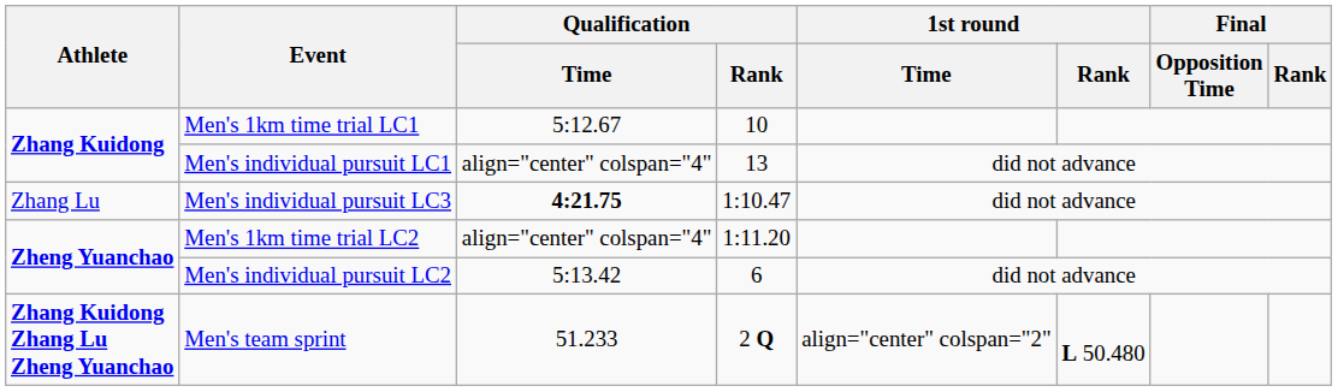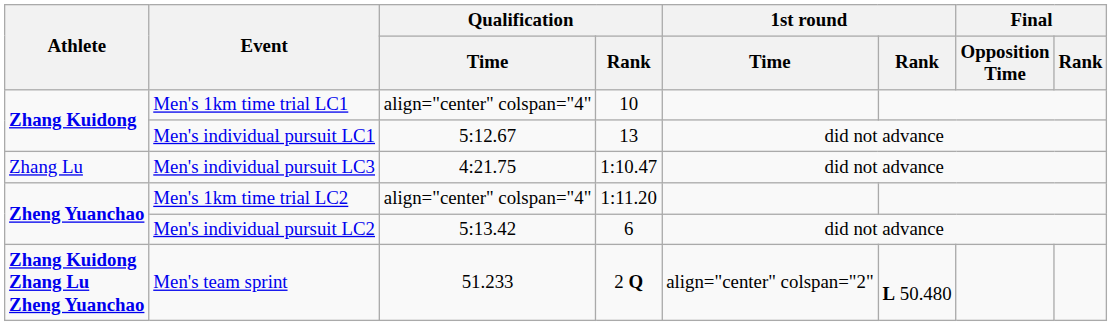Men's 1km time trial LC1 | Qualification / Time: 5:12.67 -> align="center" colspan="4"
Men's individual pursuit LC1 | Qualification / Time: align="center" colspan="4" -> 5:12.67
Men's individual pursuit LC3 | Qualification / Time: bold -> normal
